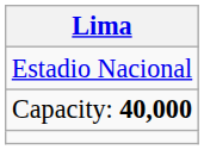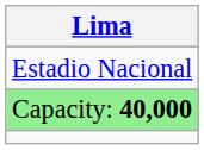row 3 | column 1: no background -> lightgreen background
